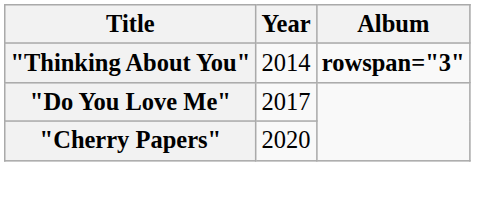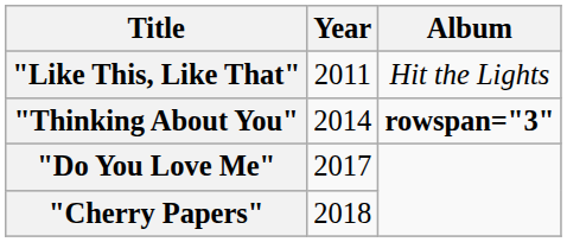+ row: "Like This, Like That" | 2011 | Hit the Lights
"Cherry Papers" | Year: 2020 -> 2018
